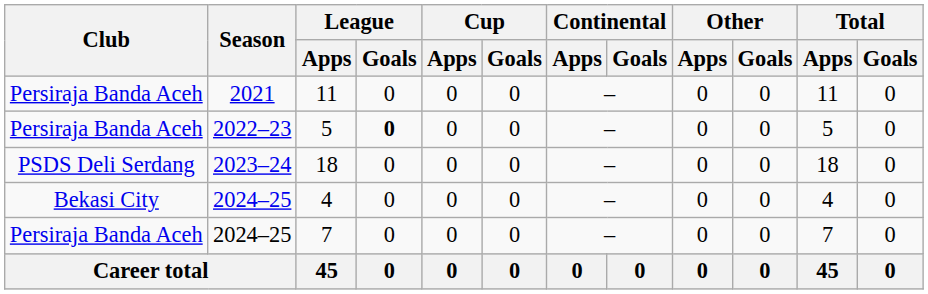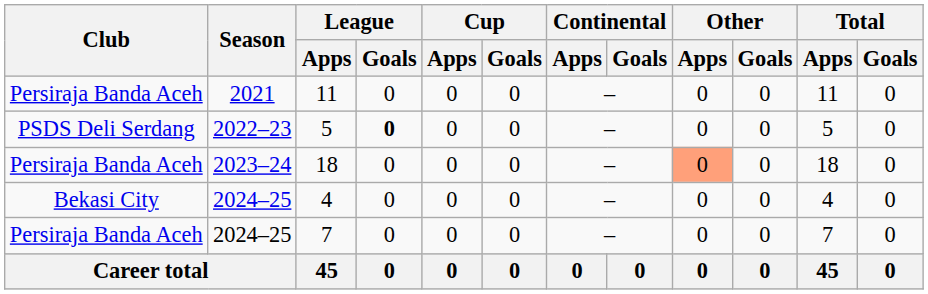row 4 | Club: Persiraja Banda Aceh -> PSDS Deli Serdang
row 5 | Club: PSDS Deli Serdang -> Persiraja Banda Aceh
row 5 | Other / Apps: no background -> lightsalmon background
